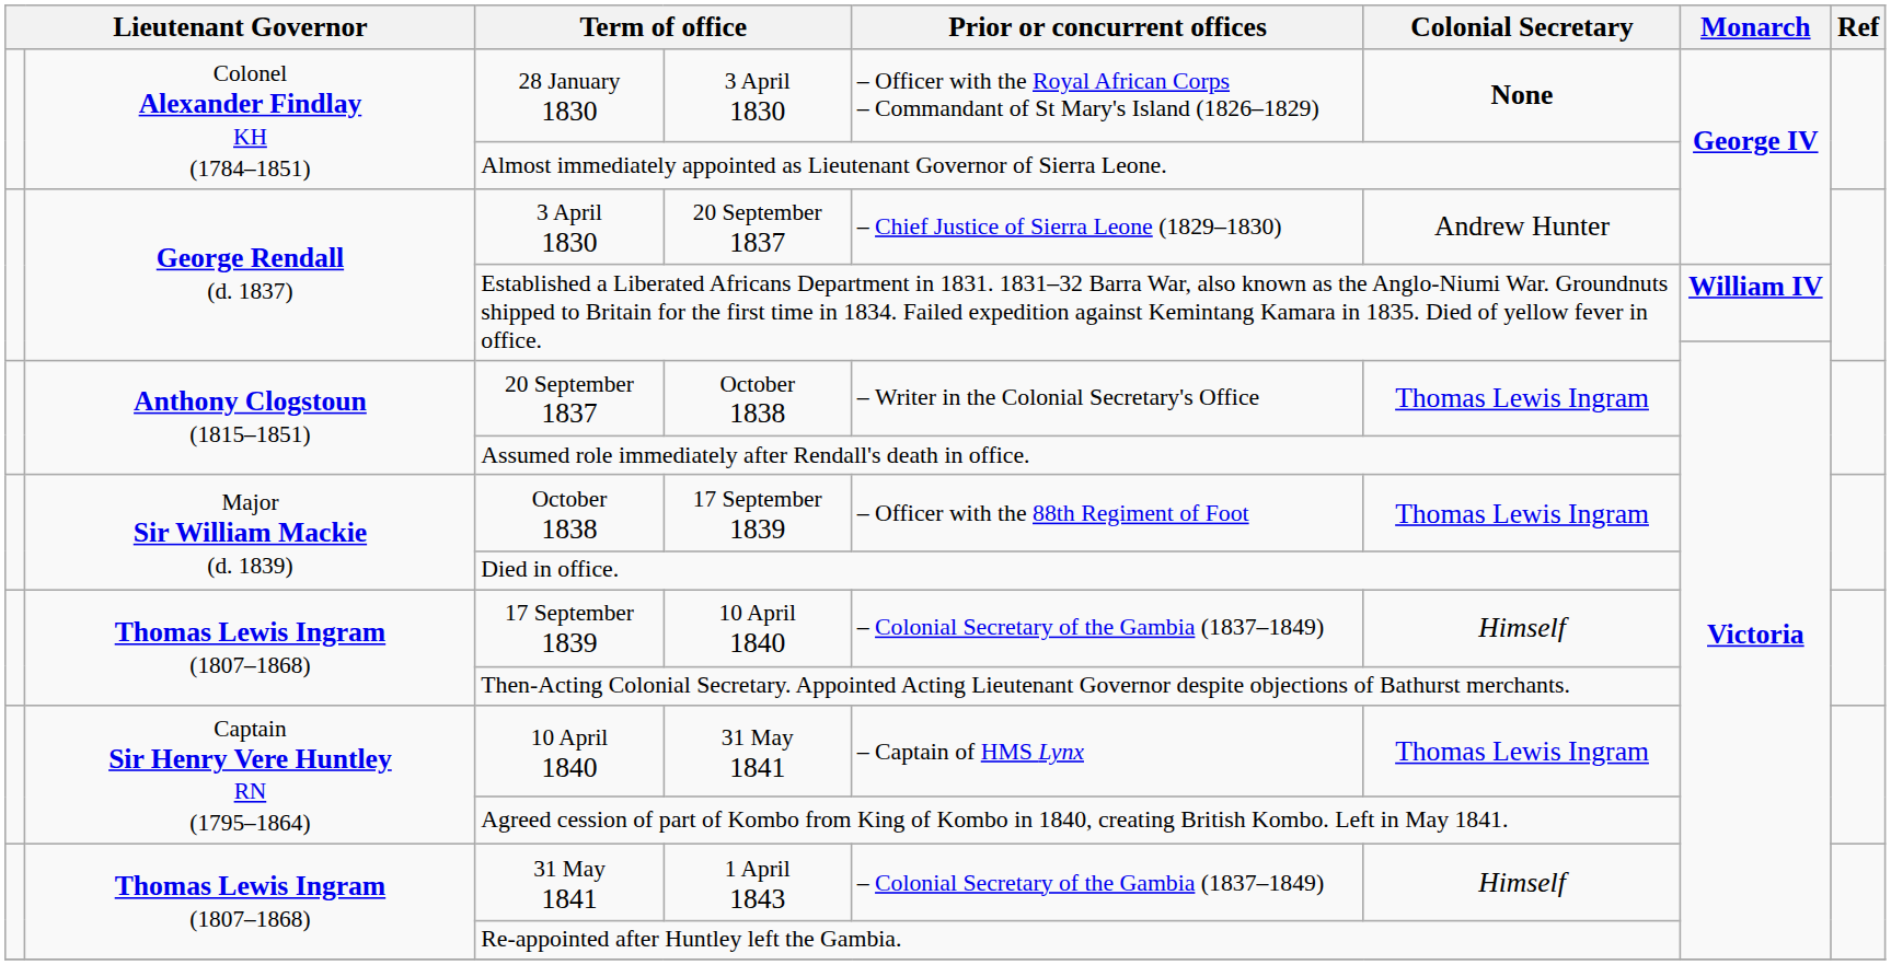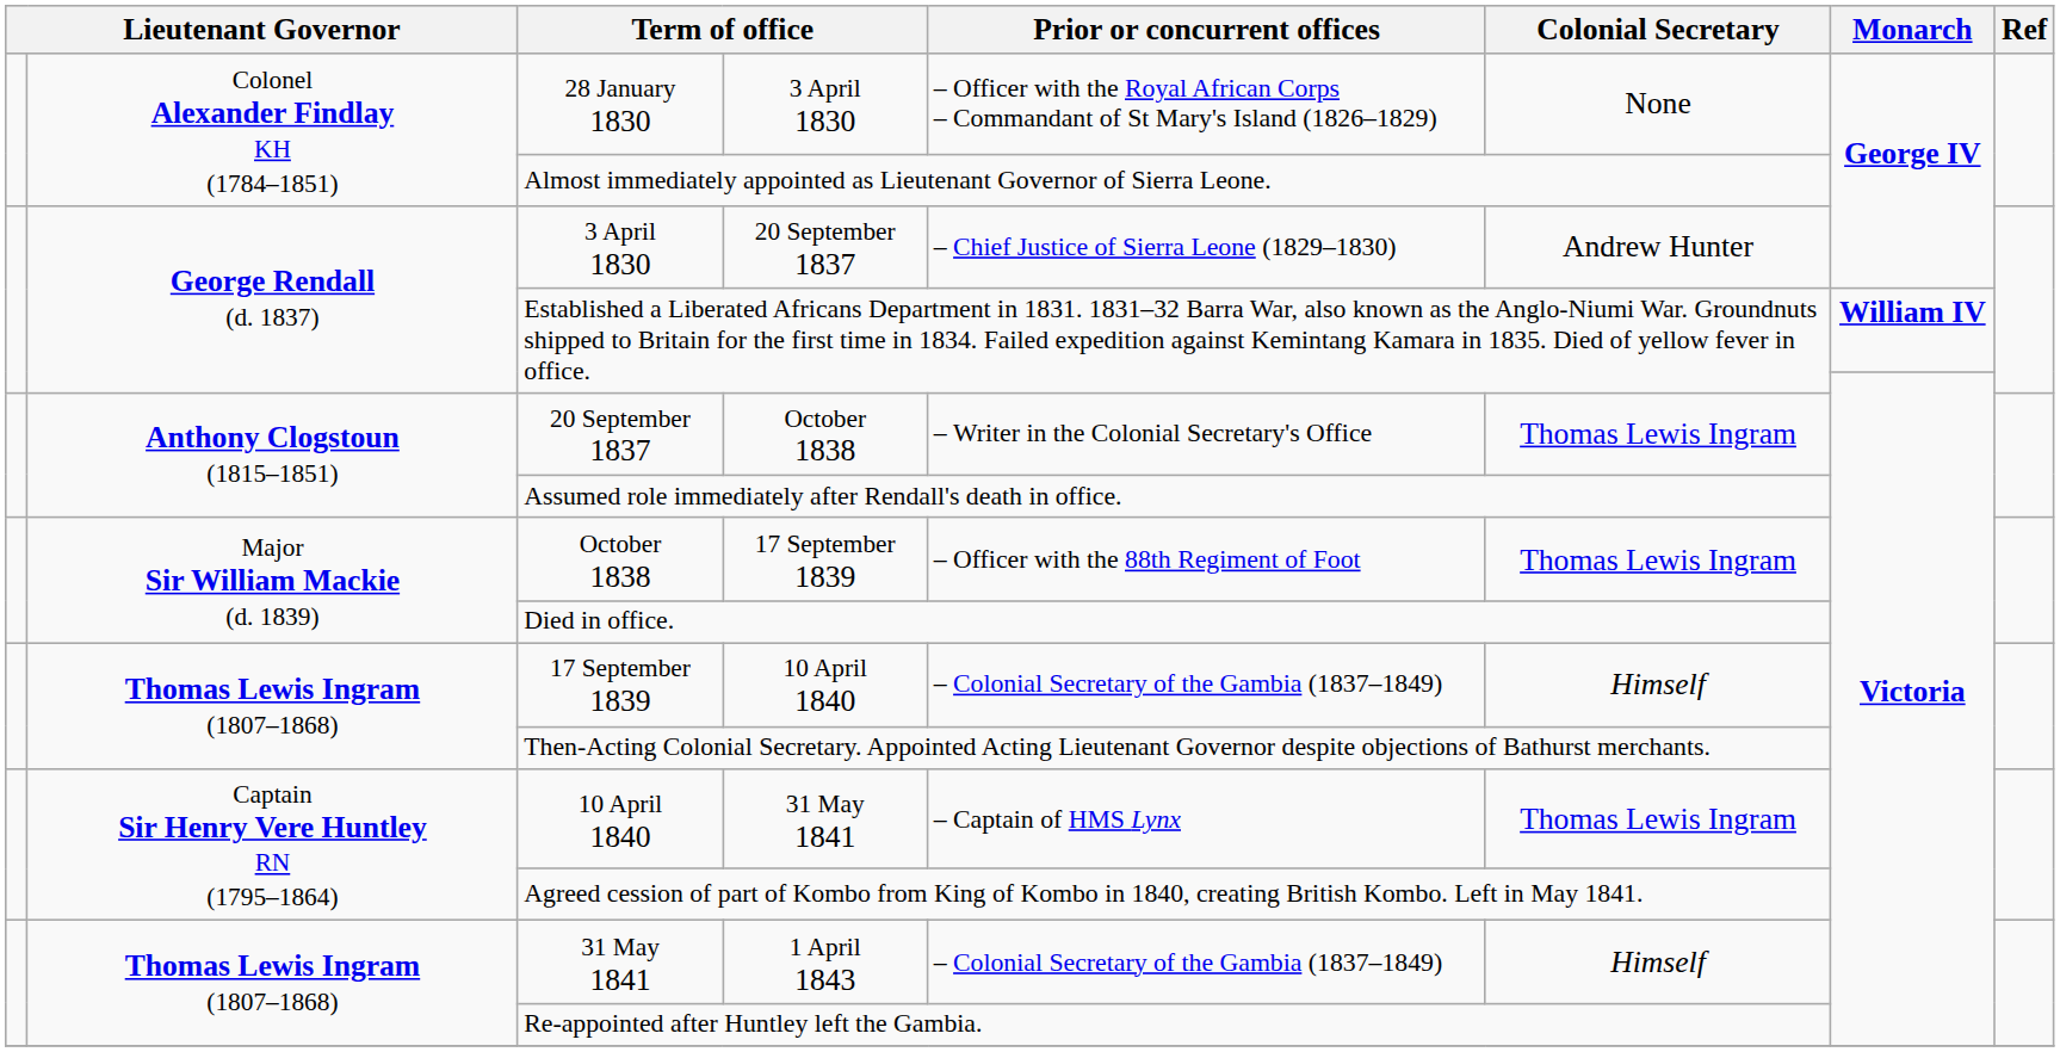28 January 1830 | Colonial Secretary: bold -> normal
